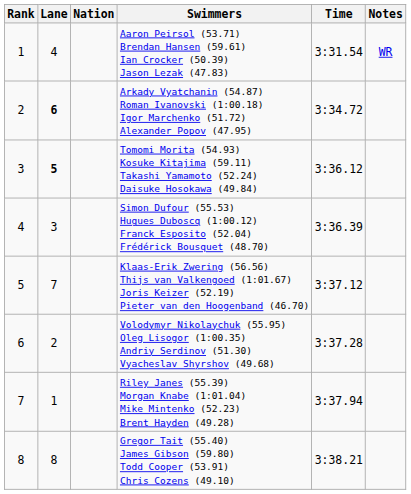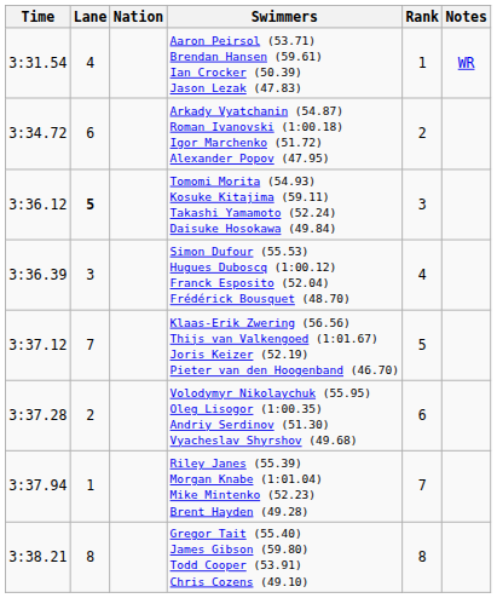columns swapped: Rank <-> Time
row 3 | Lane: bold -> normal
